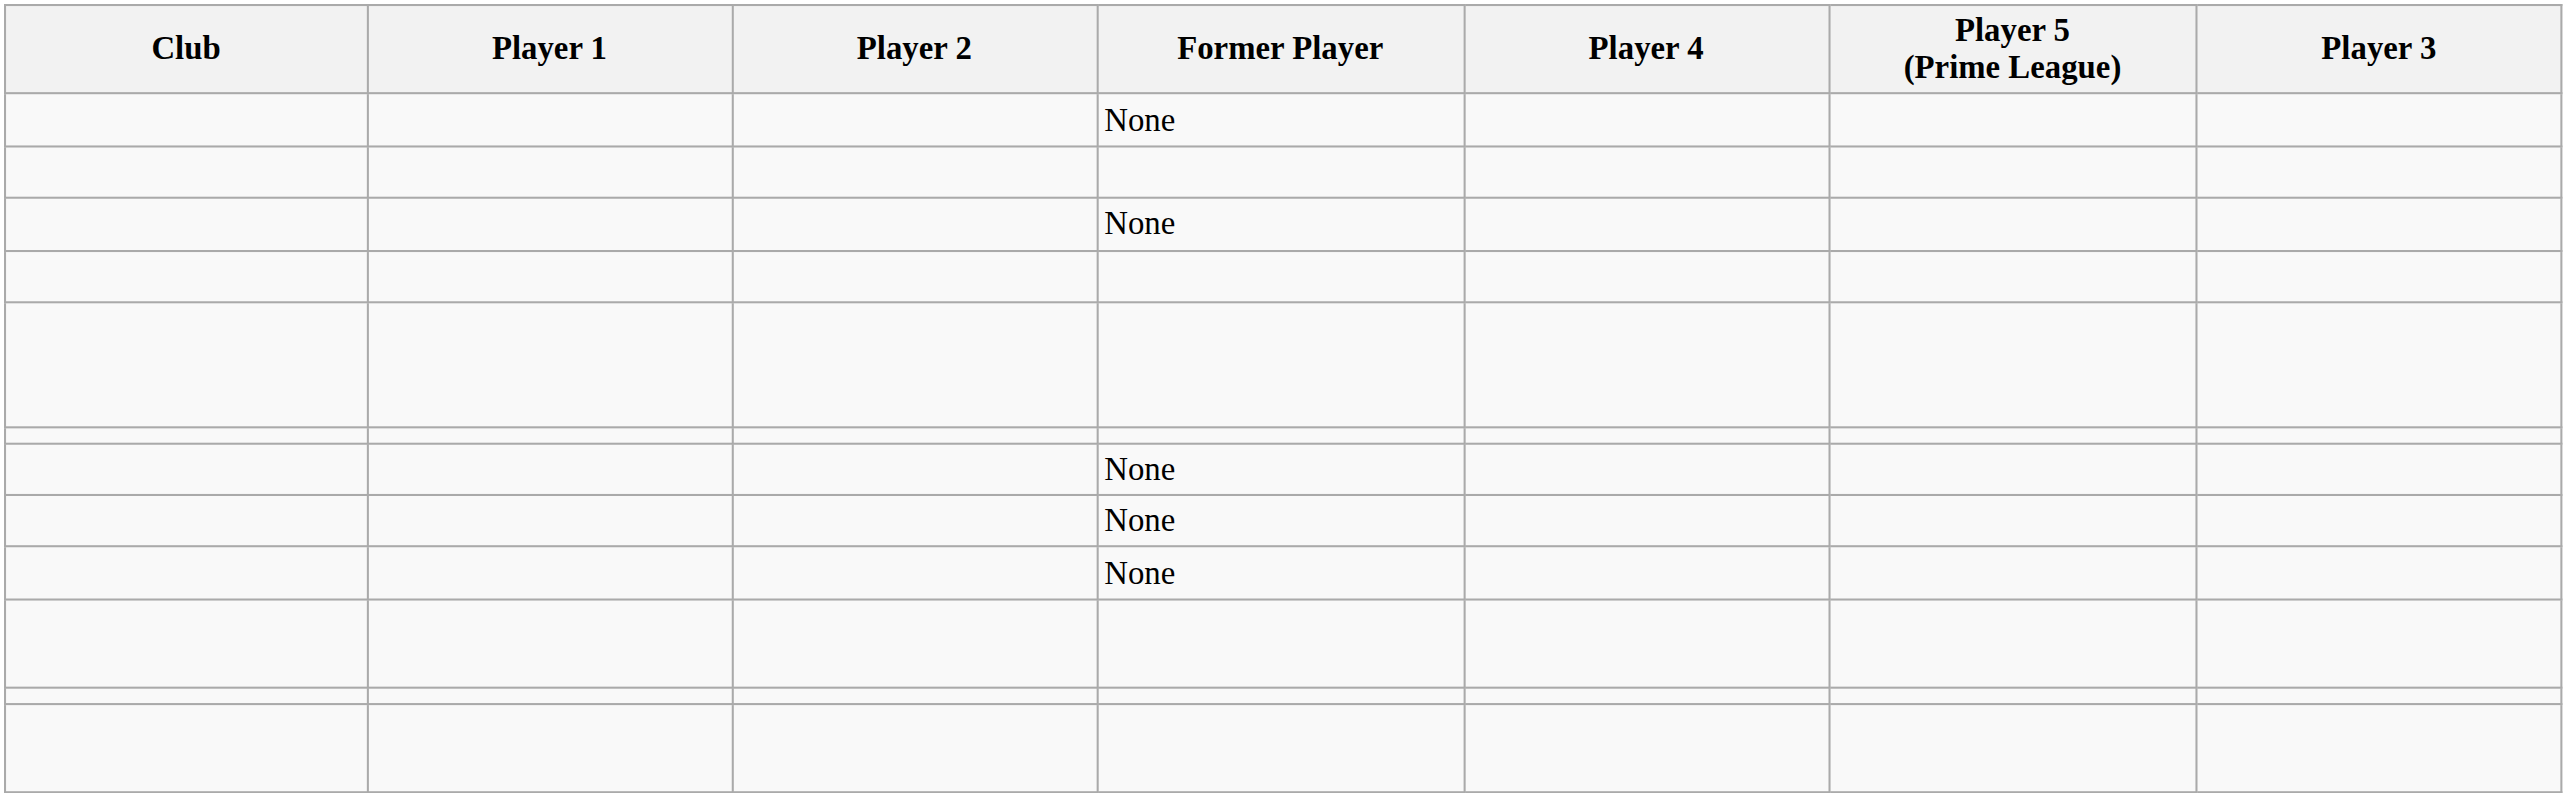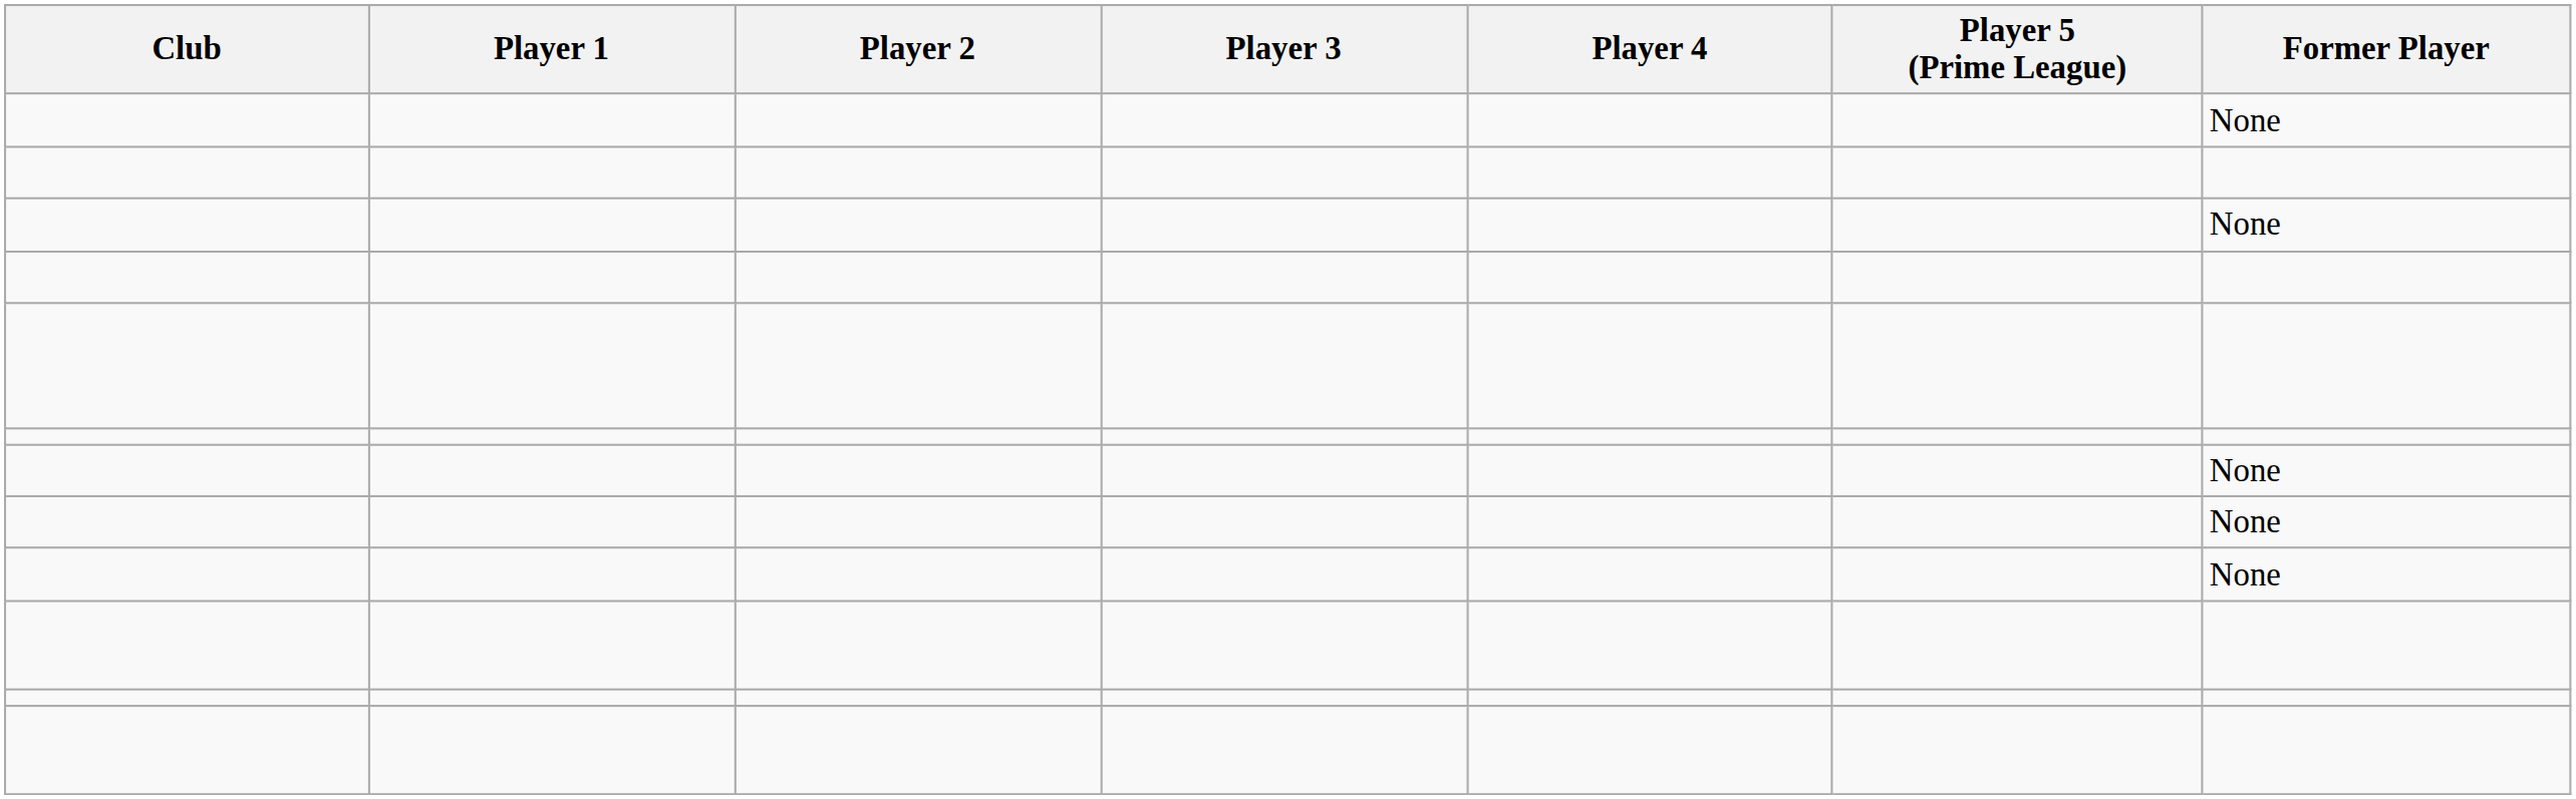columns swapped: Player 3 <-> Former Player
